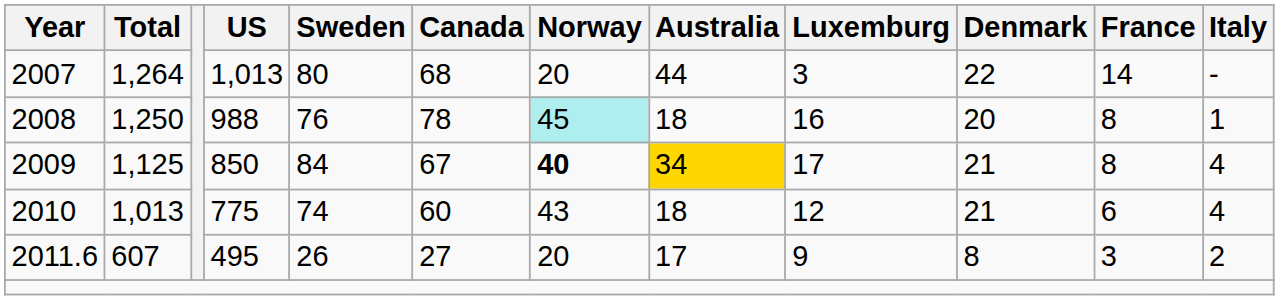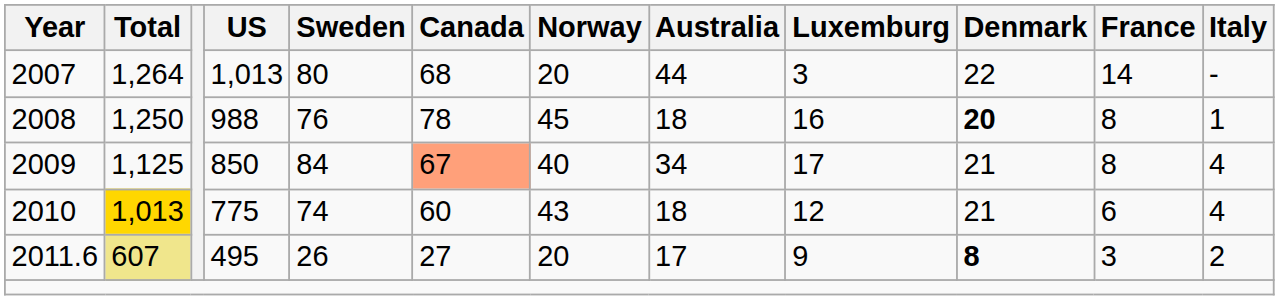2008 | Norway: paleturquoise background -> no background
2008 | Denmark: normal -> bold
2009 | Canada: no background -> lightsalmon background
2009 | Norway: bold -> normal
2009 | Australia: gold background -> no background
2010 | Total: no background -> gold background
2011.6 | Total: no background -> khaki background
2011.6 | Denmark: normal -> bold
